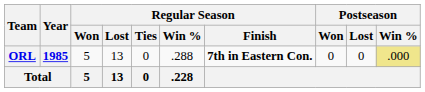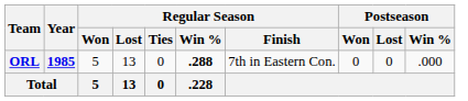ORL | Regular Season / Win %: normal -> bold
ORL | Regular Season / Finish: bold -> normal
ORL | Postseason / Win %: khaki background -> no background
